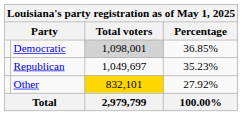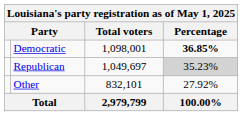Democratic | Total voters: lightgrey background -> no background
Democratic | Percentage: normal -> bold
Republican | Percentage: no background -> lightgrey background
Other | Total voters: gold background -> no background
